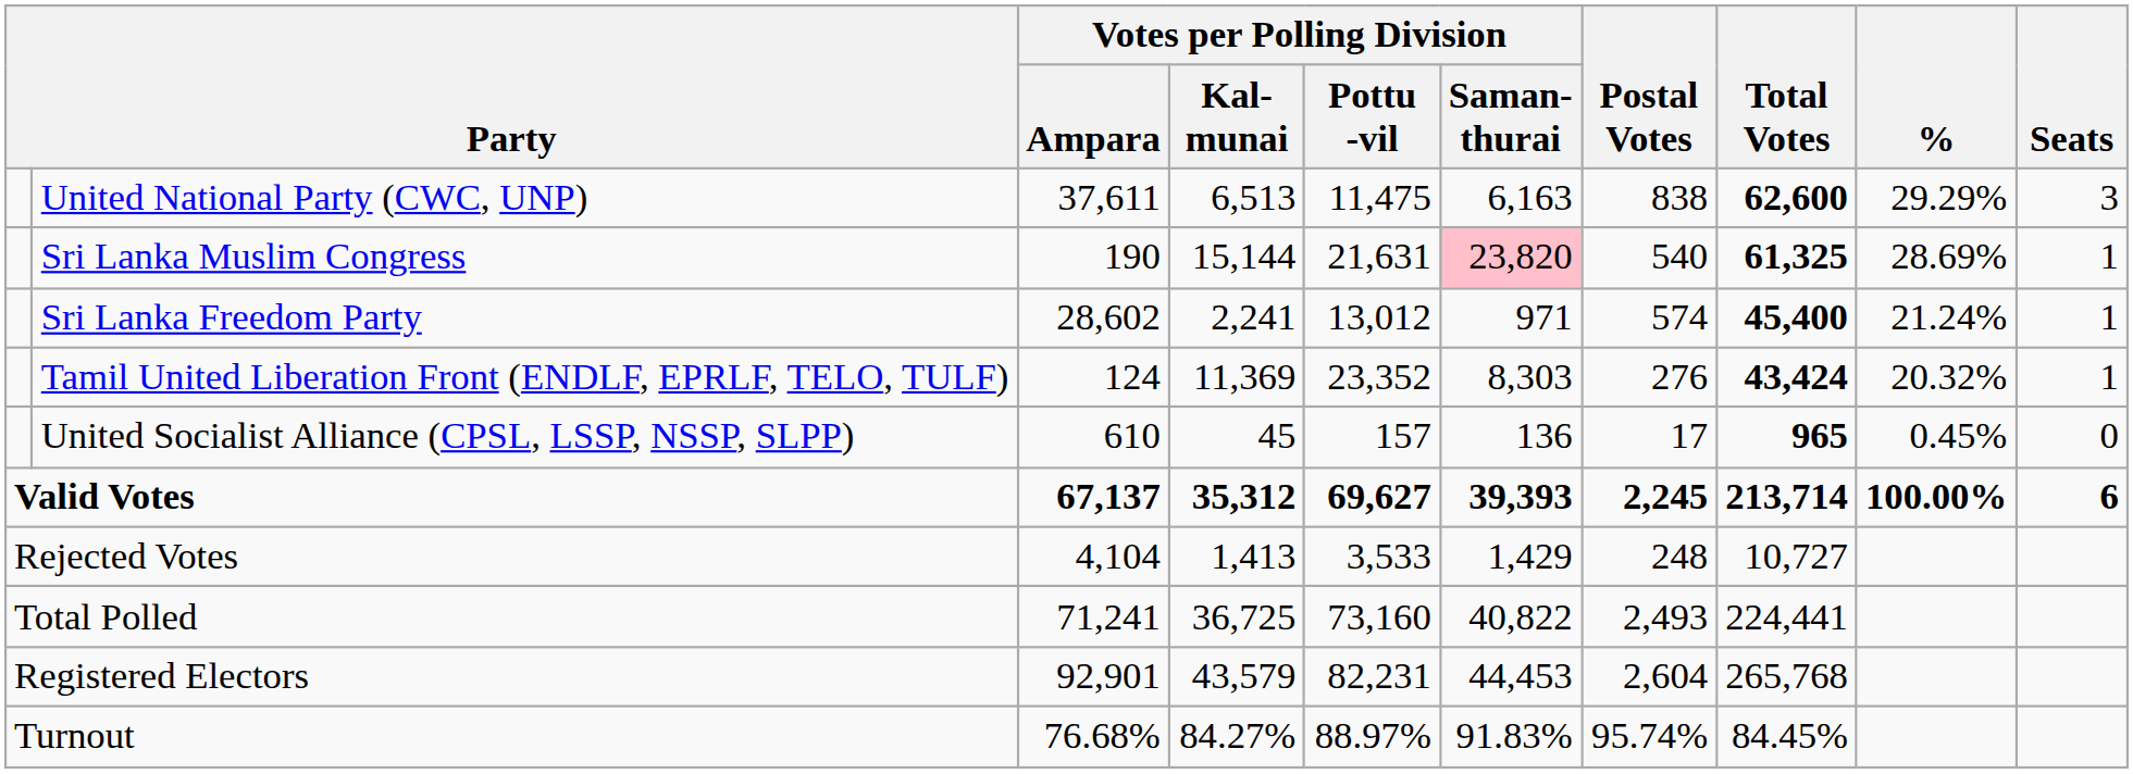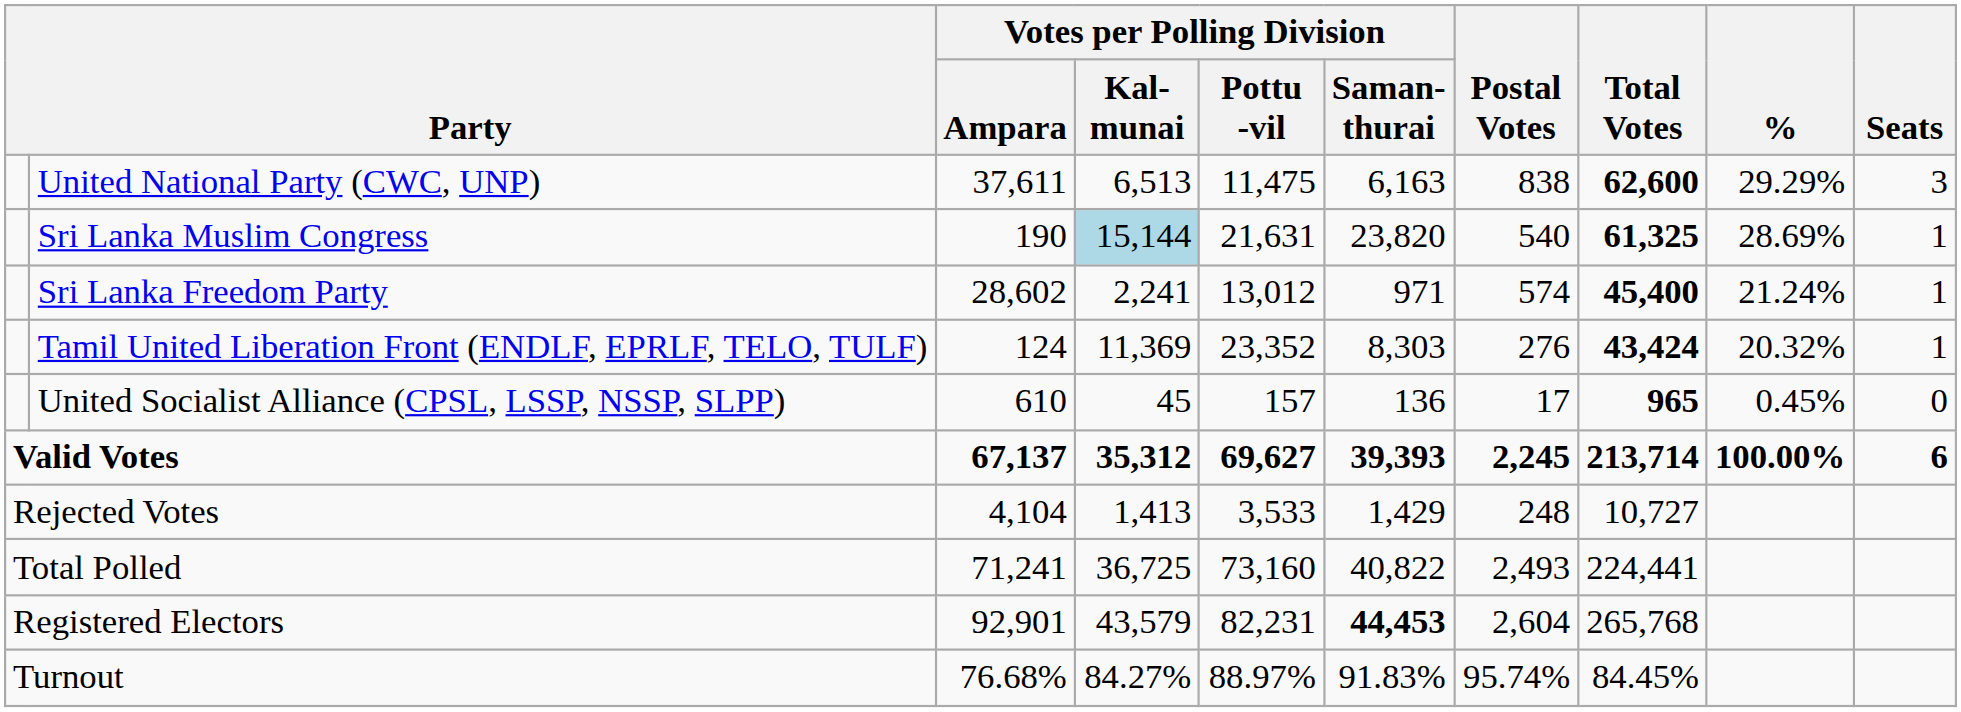Sri Lanka Muslim Congress | Votes per Polling Division / Kal- munai: no background -> lightblue background
Sri Lanka Muslim Congress | Votes per Polling Division / Saman- thurai: pink background -> no background
Registered Electors | Votes per Polling Division / Saman- thurai: normal -> bold
